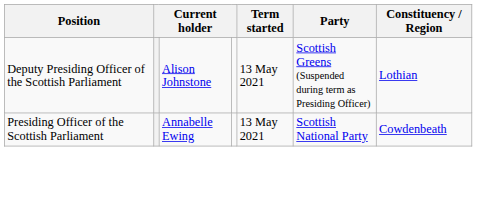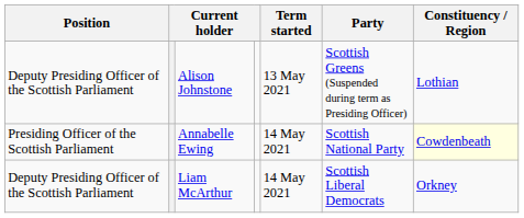Annabelle Ewing | Term started: 13 May 2021 -> 14 May 2021
Annabelle Ewing | Constituency / Region: no background -> lightyellow background
+ row: Deputy Presiding Officer of the Scottish Parliament | Liam McArthur | 14 May 2021 | Scottish Liberal Democrats | Orkney
